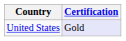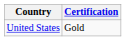United States | Certification: lavender background -> no background
